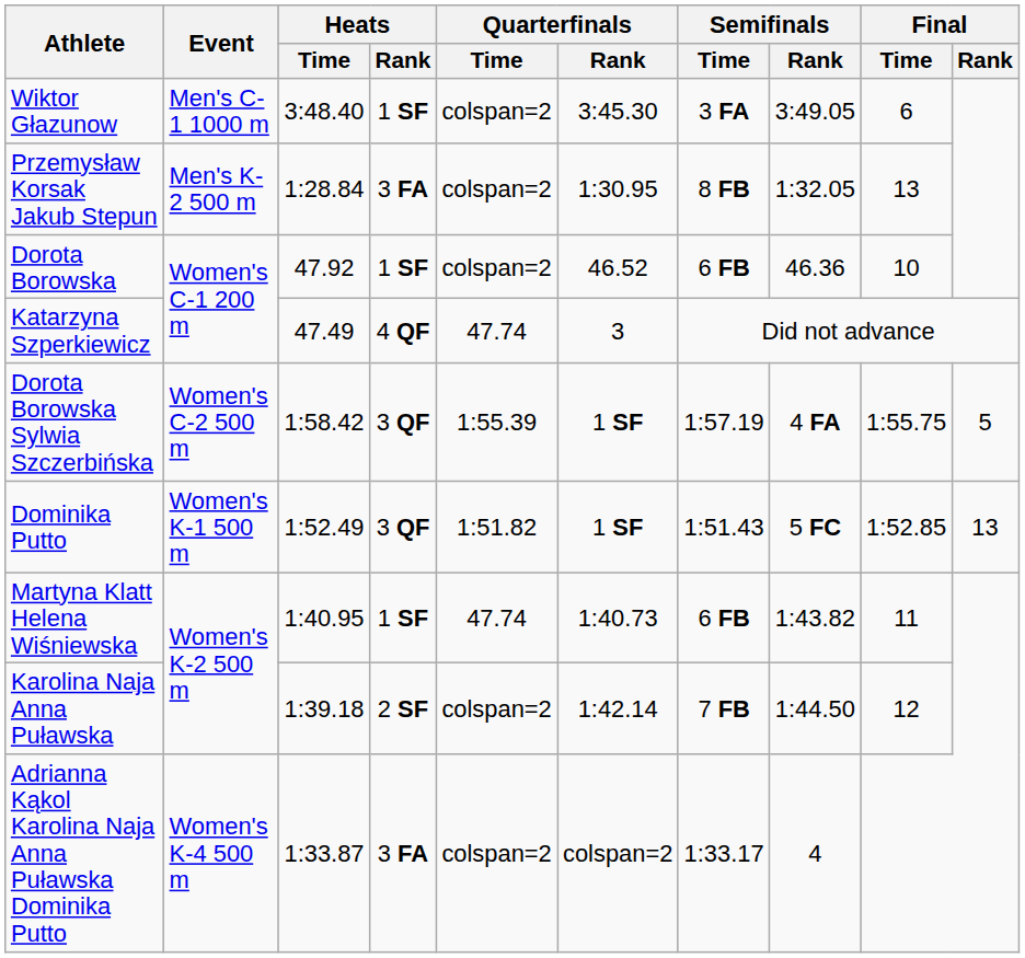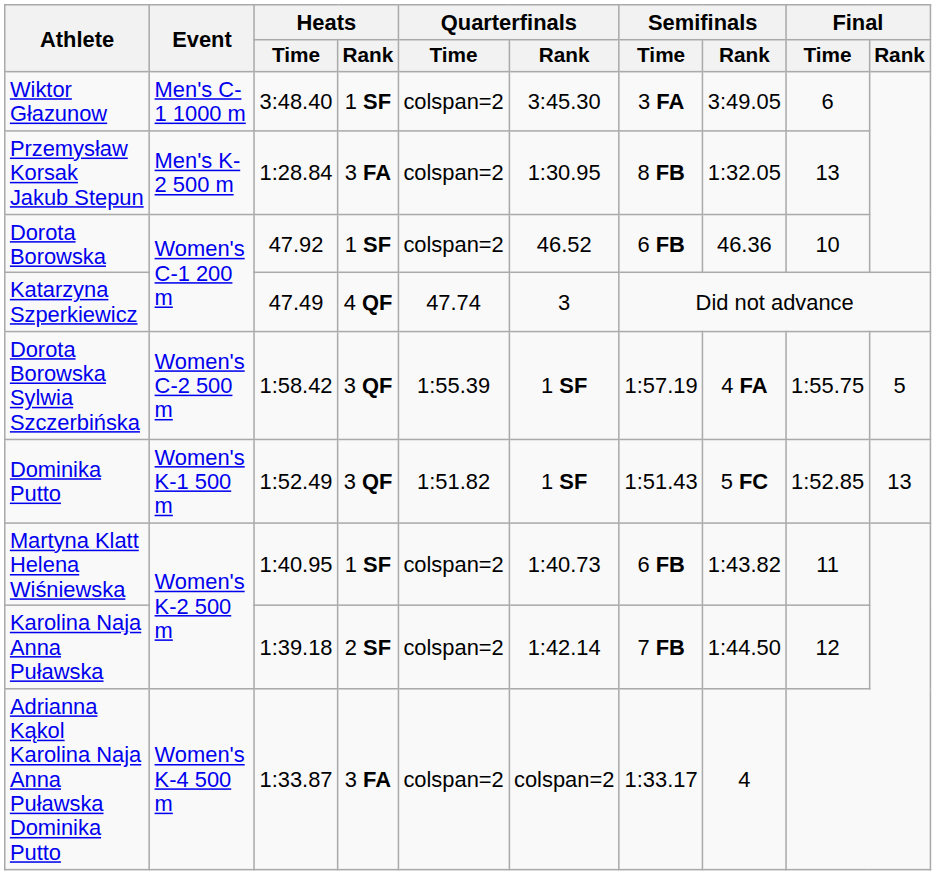Martyna Klatt Helena Wiśniewska | Quarterfinals / Time: 47.74 -> colspan=2
